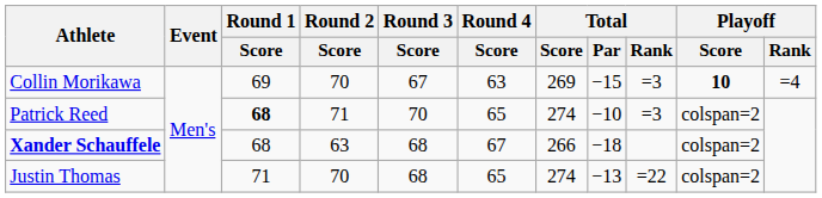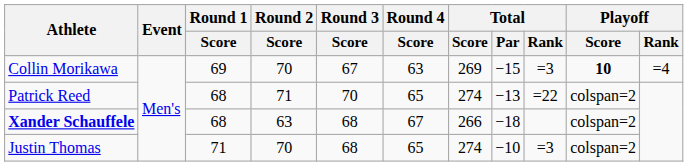Patrick Reed | Round 1 / Score: bold -> normal
Patrick Reed | Total / Par: −10 -> −13
Patrick Reed | Total / Rank: =3 -> =22
Justin Thomas | Total / Par: −13 -> −10
Justin Thomas | Total / Rank: =22 -> =3
